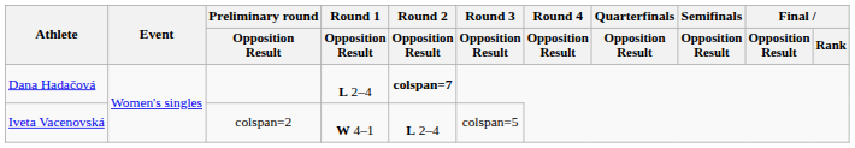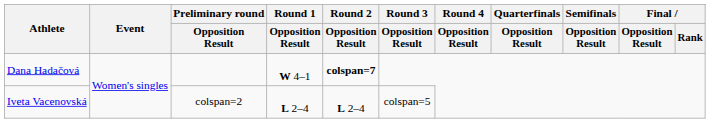Dana Hadačová | Round 1 / Opposition Result: L 2–4 -> W 4–1
Iveta Vacenovská | Round 1 / Opposition Result: W 4–1 -> L 2–4
